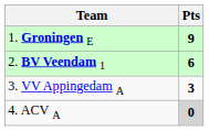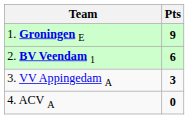4. ACV A | Pts: lightgrey background -> no background
